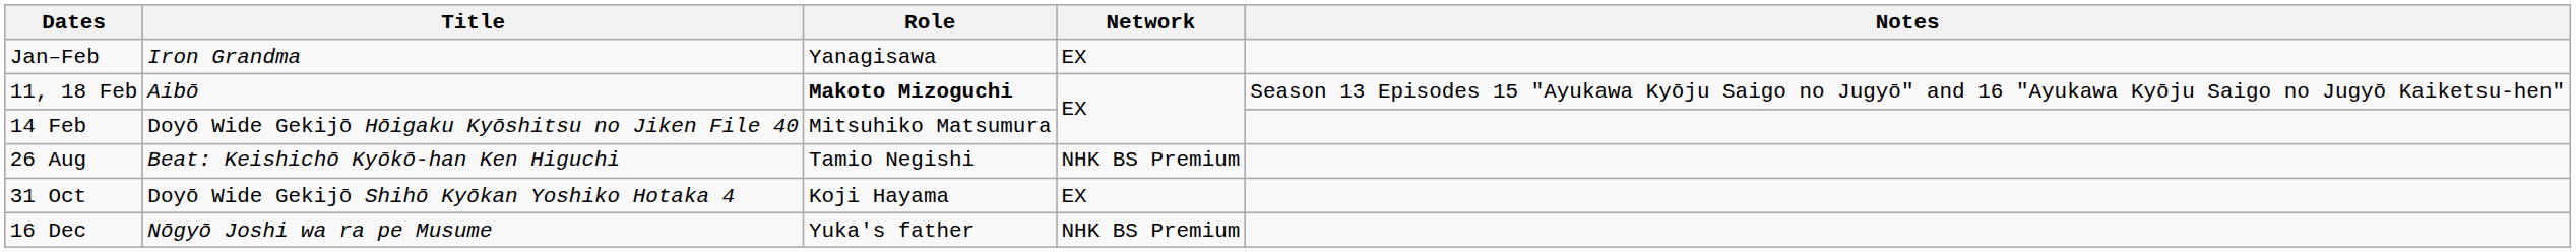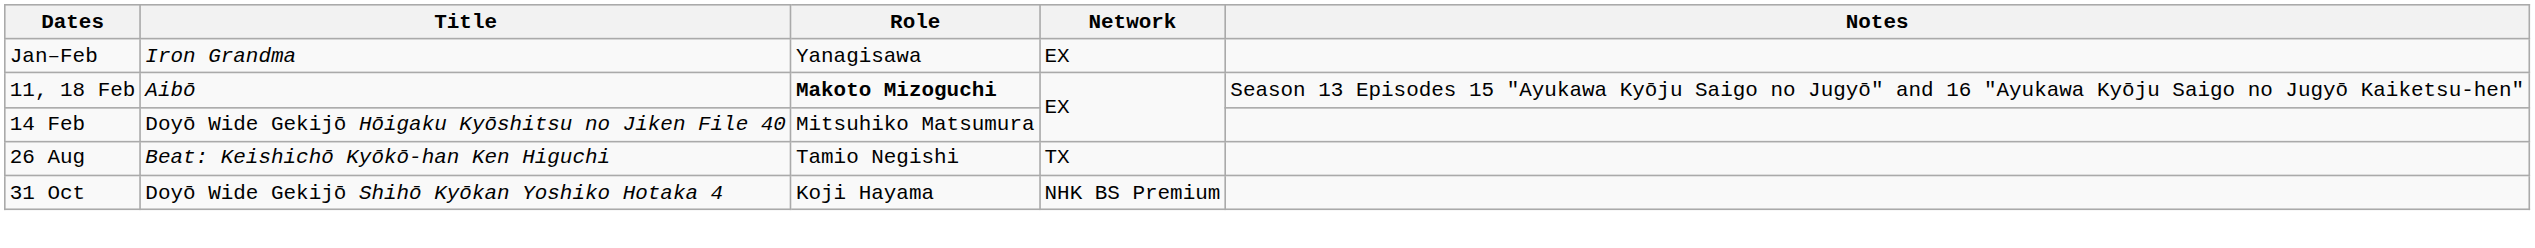26 Aug | Network: NHK BS Premium -> TX
31 Oct | Network: EX -> NHK BS Premium
- row: 16 Dec | Nōgyō Joshi wa ra pe Musume | Yuka's father | NHK BS Premium
